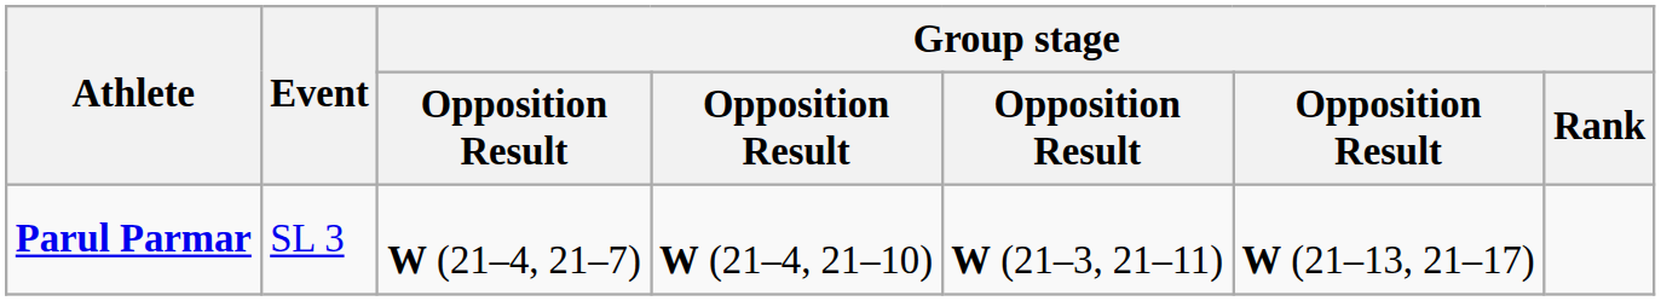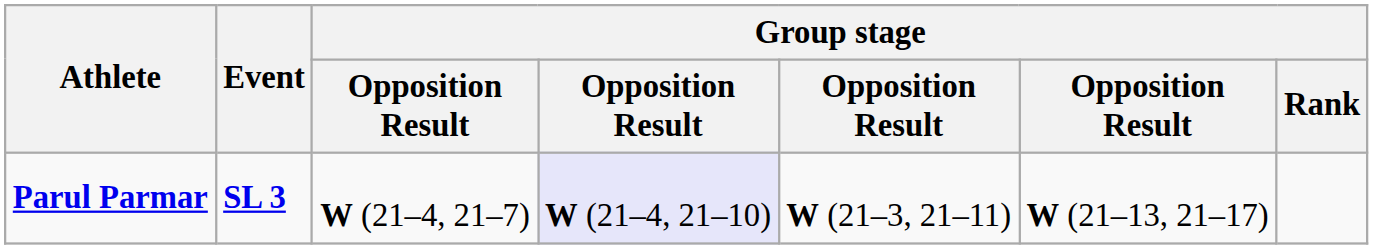Parul Parmar | Event: normal -> bold
Parul Parmar | column 4: no background -> lavender background
